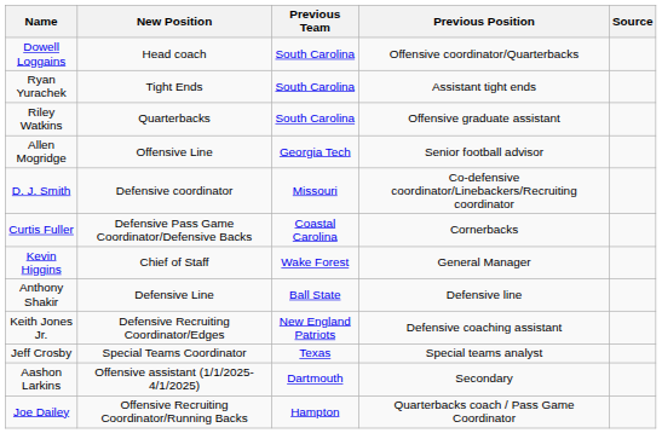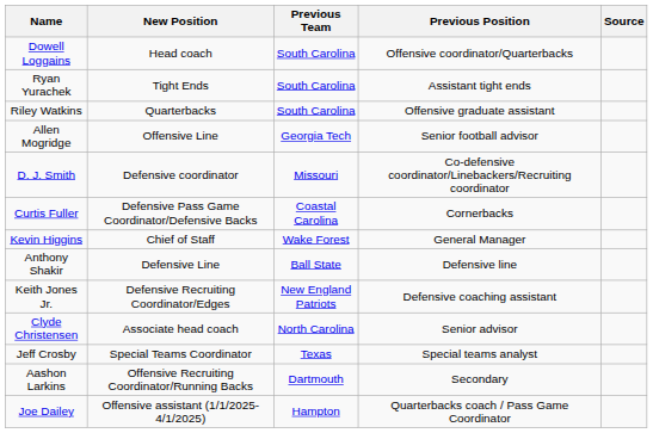+ row: Clyde Christensen | Associate head coach | North Carolina | Senior advisor
Aashon Larkins | New Position: Offensive assistant (1/1/2025-4/1/2025) -> Offensive Recruiting Coordinator/Running Backs
Joe Dailey | New Position: Offensive Recruiting Coordinator/Running Backs -> Offensive assistant (1/1/2025-4/1/2025)
